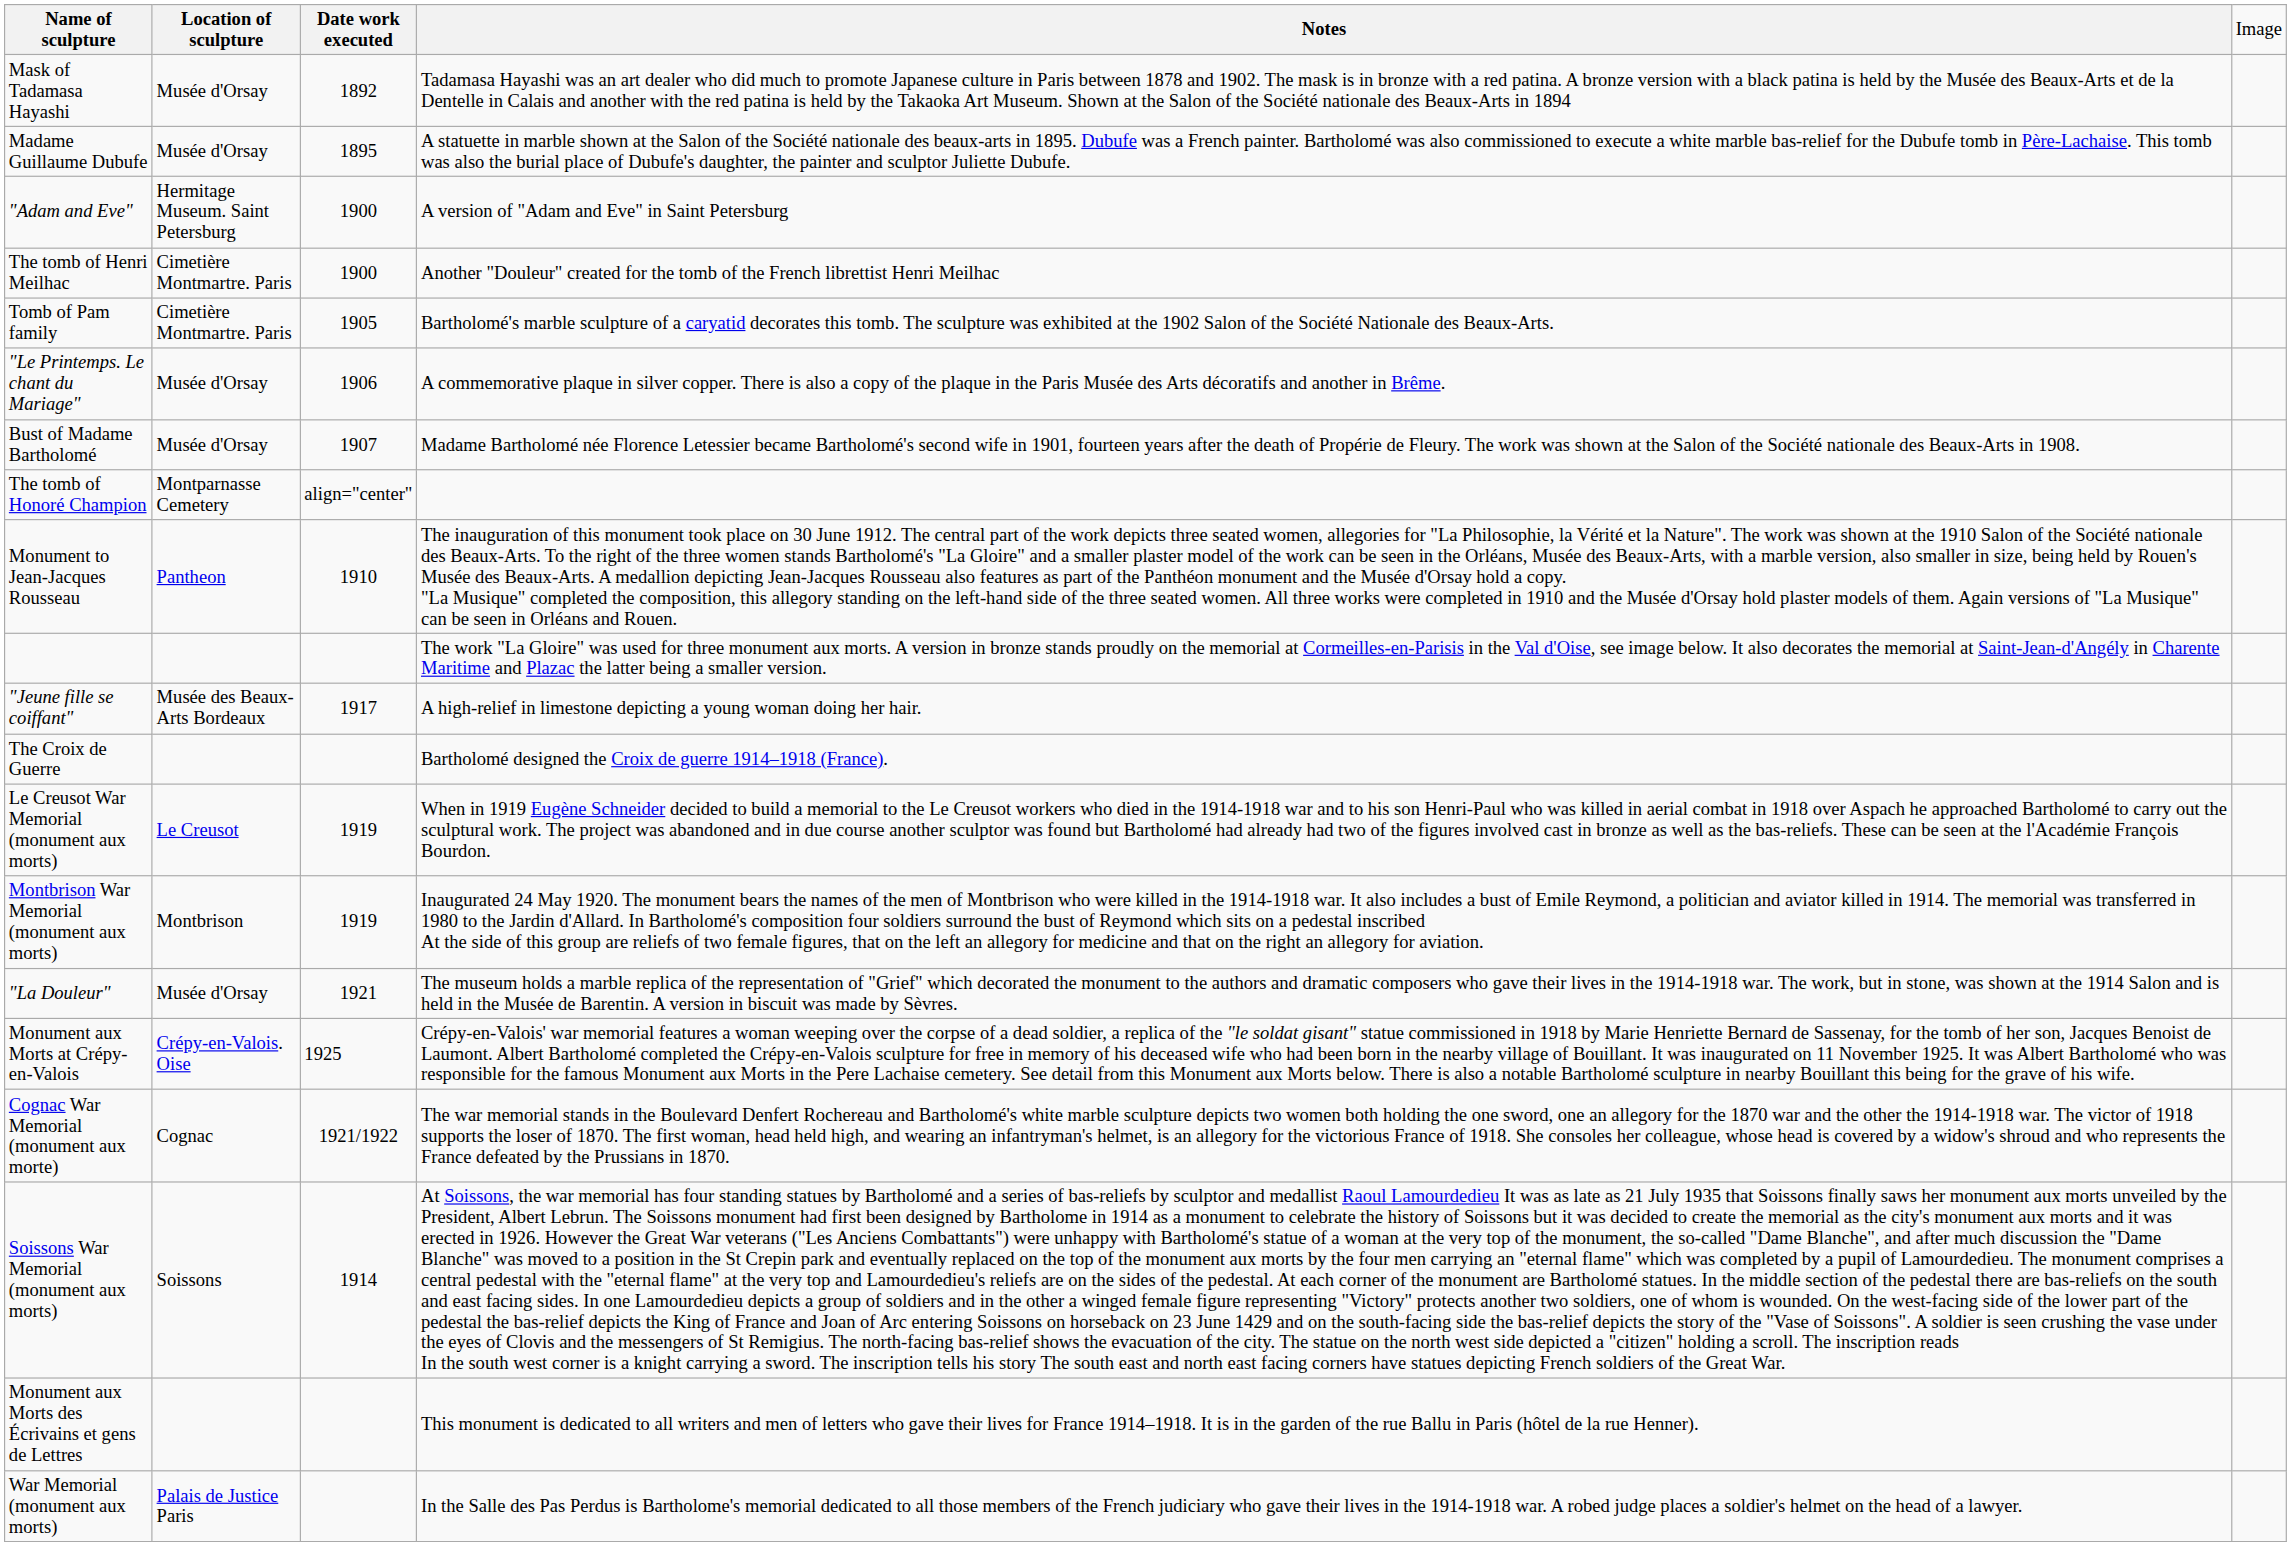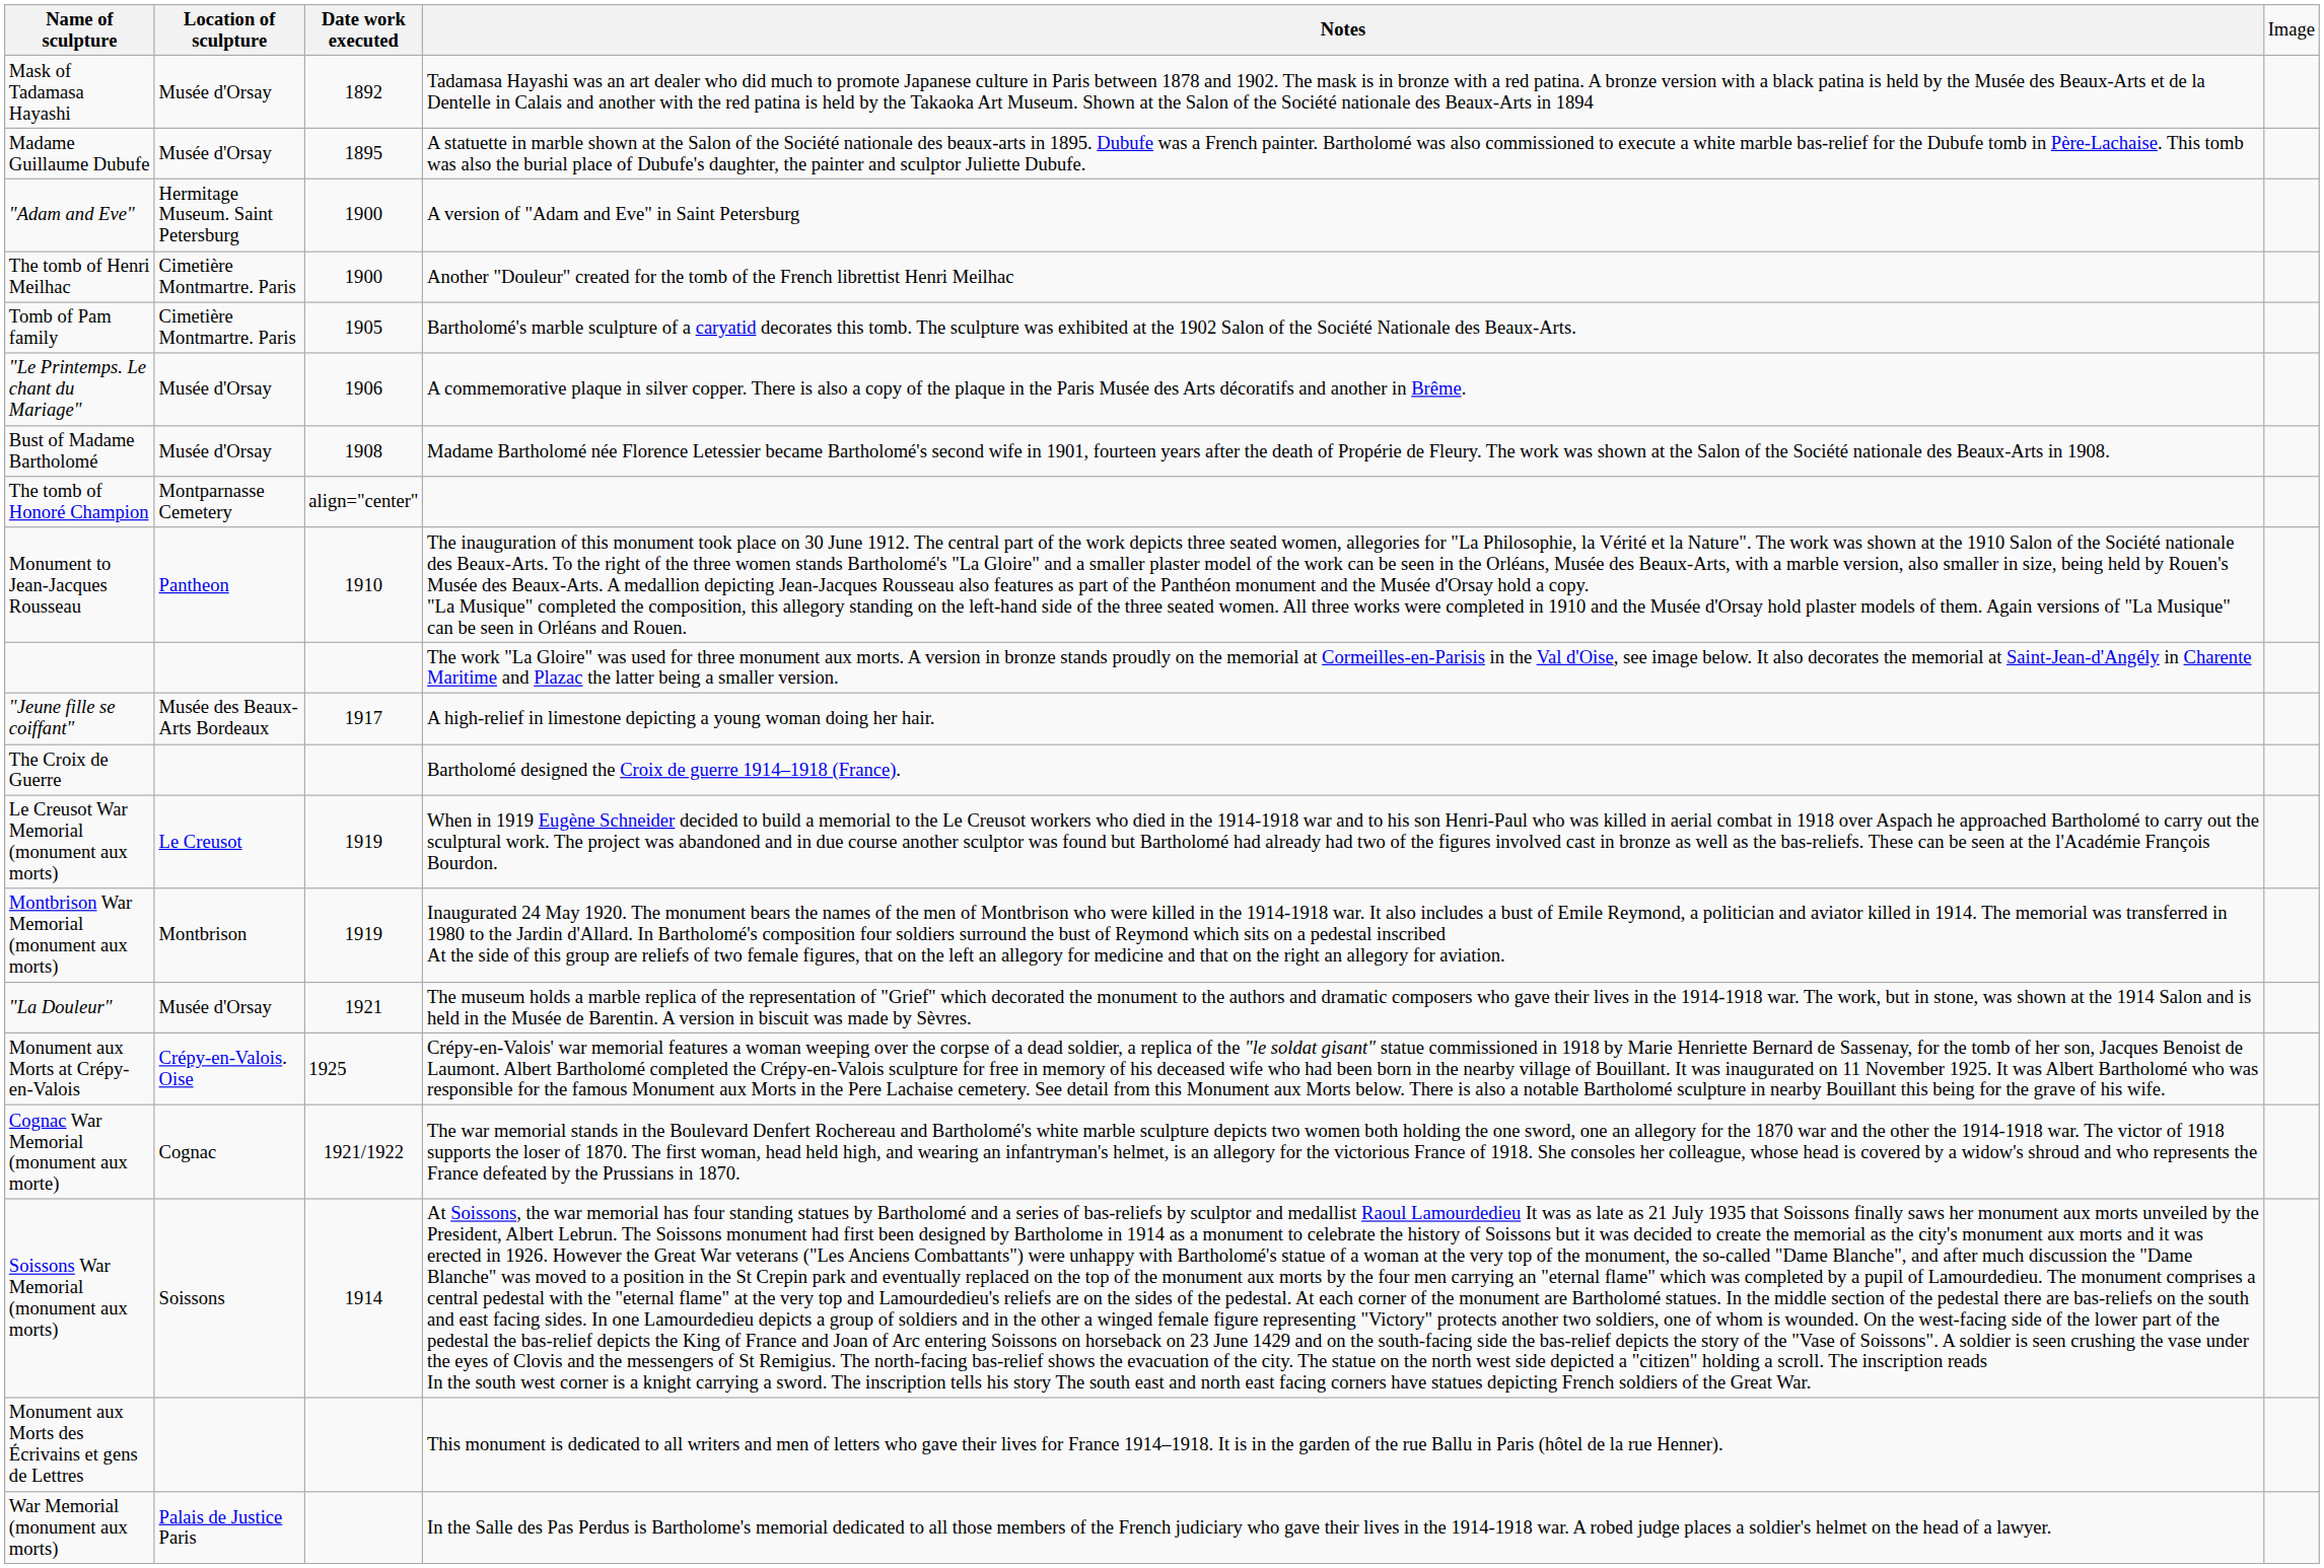Bust of Madame Bartholomé | column 3: 1907 -> 1908
